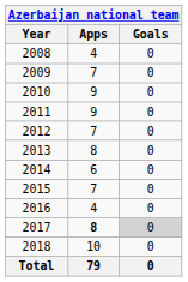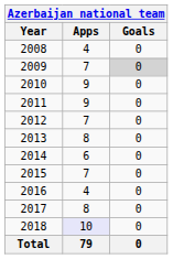2009 | Goals: no background -> lightgrey background
2017 | Apps: bold -> normal
2017 | Goals: lightgrey background -> no background
2018 | Apps: no background -> lavender background
